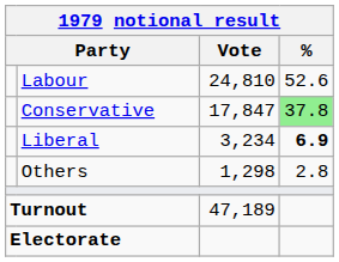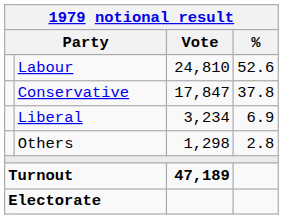Conservative | %: lightgreen background -> no background
Liberal | %: bold -> normal
Turnout | Vote: normal -> bold
